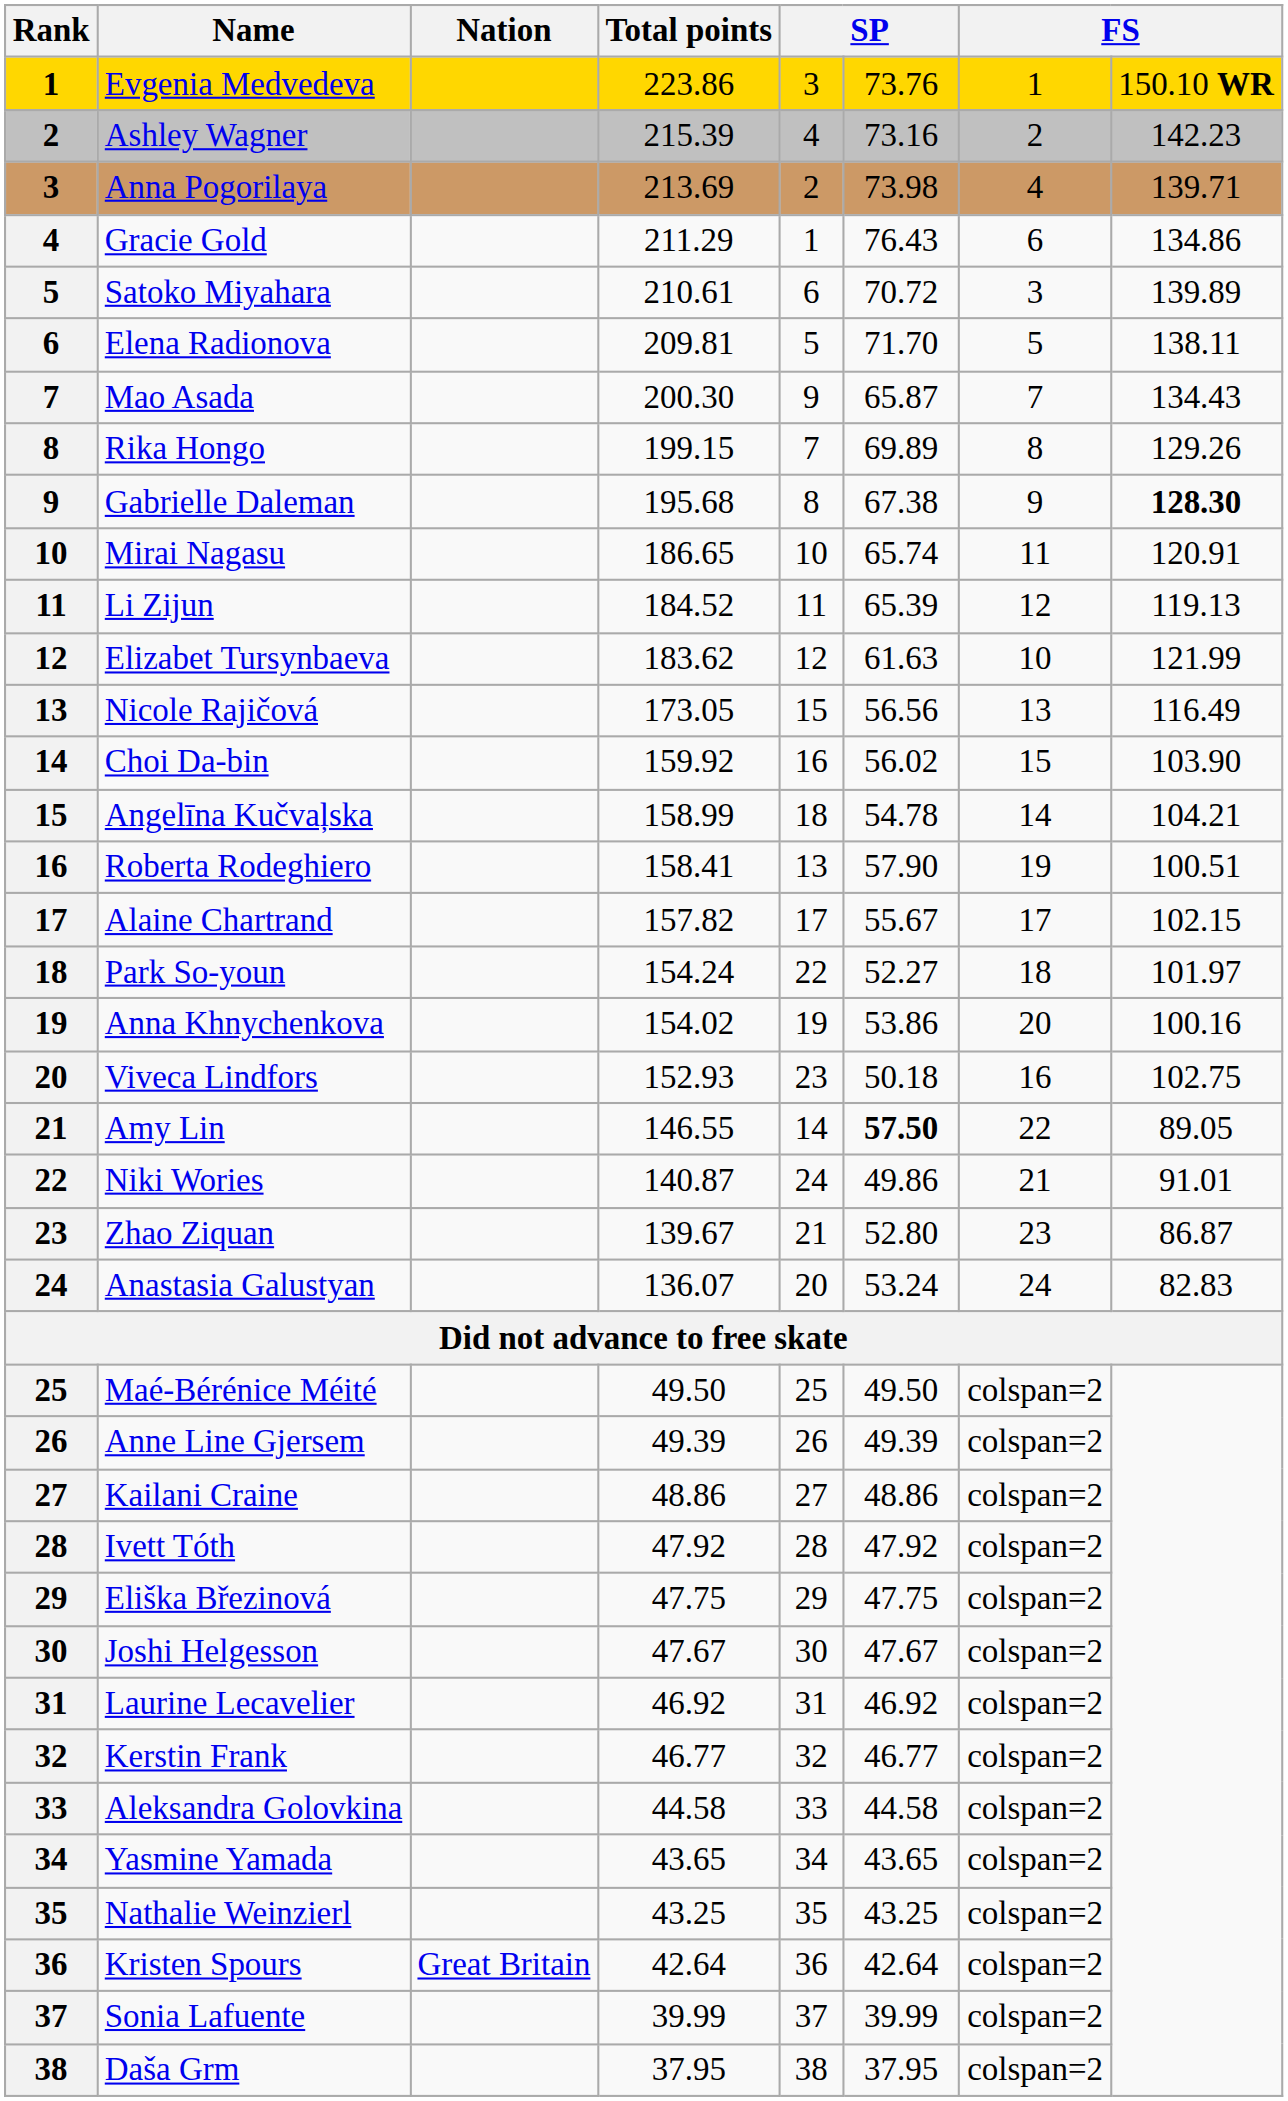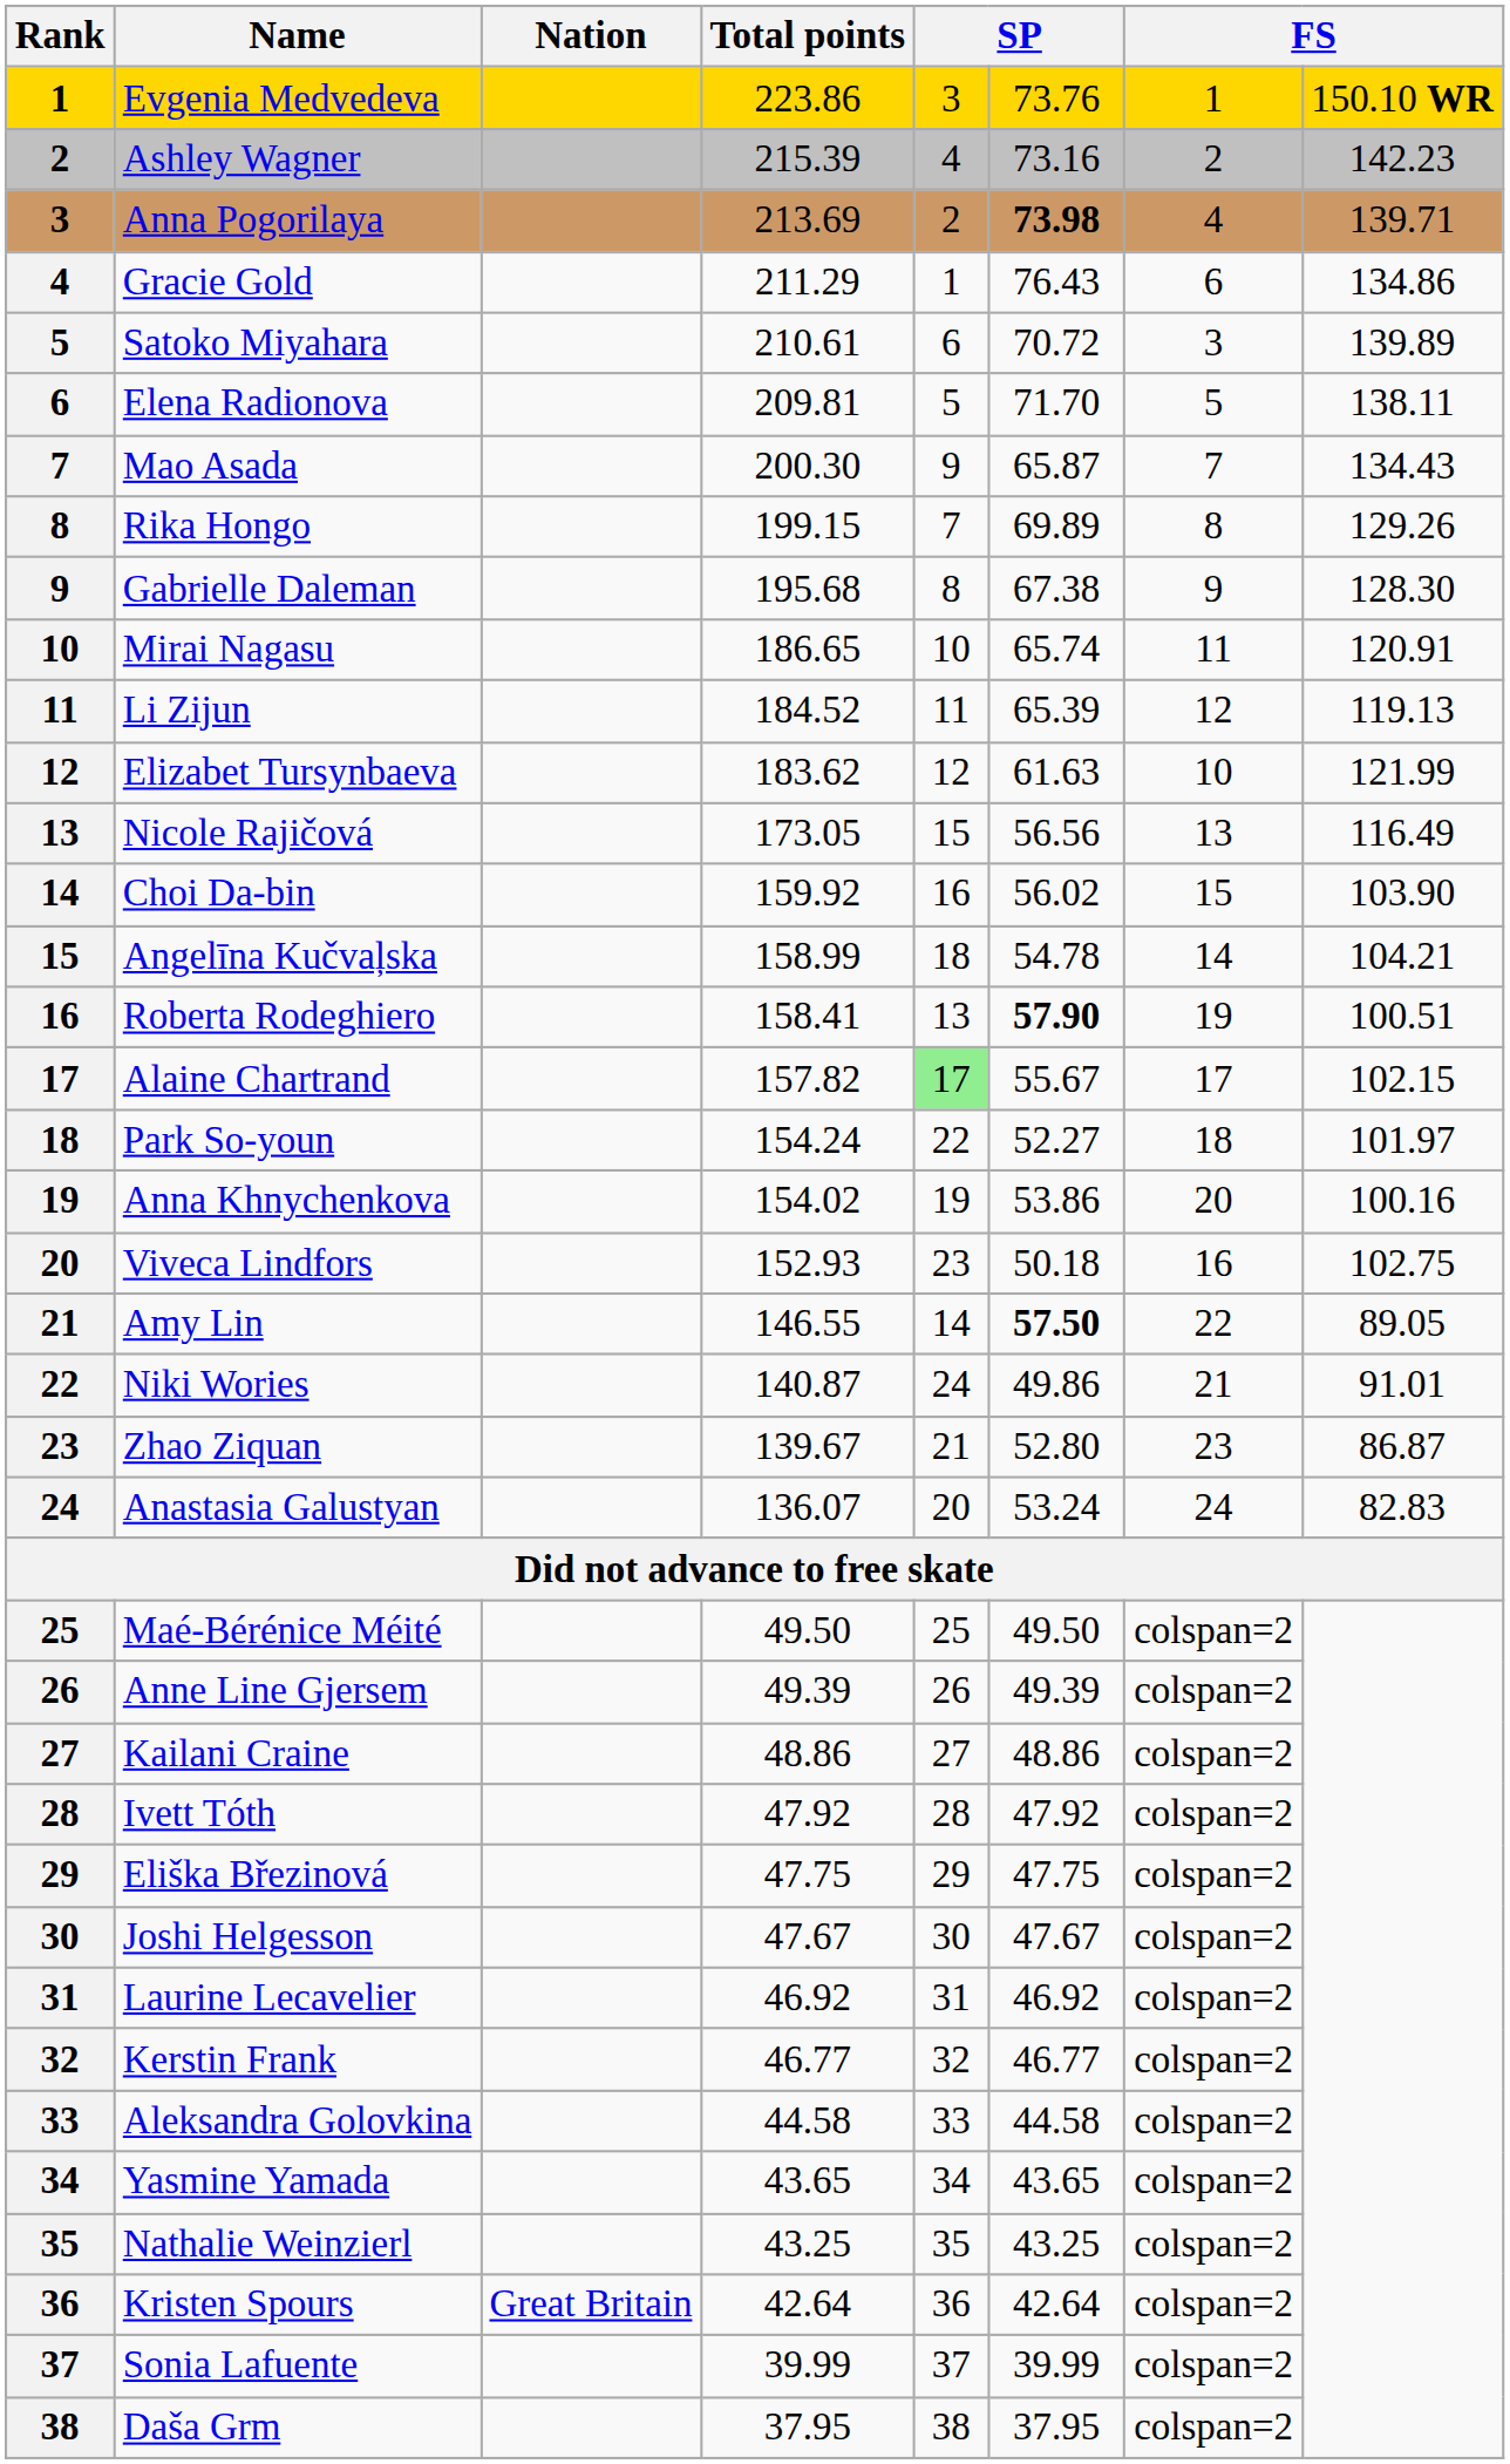Anna Pogorilaya | column 6: normal -> bold
Gabrielle Daleman | column 8: bold -> normal
Roberta Rodeghiero | column 6: normal -> bold
Alaine Chartrand | column 5: no background -> lightgreen background
